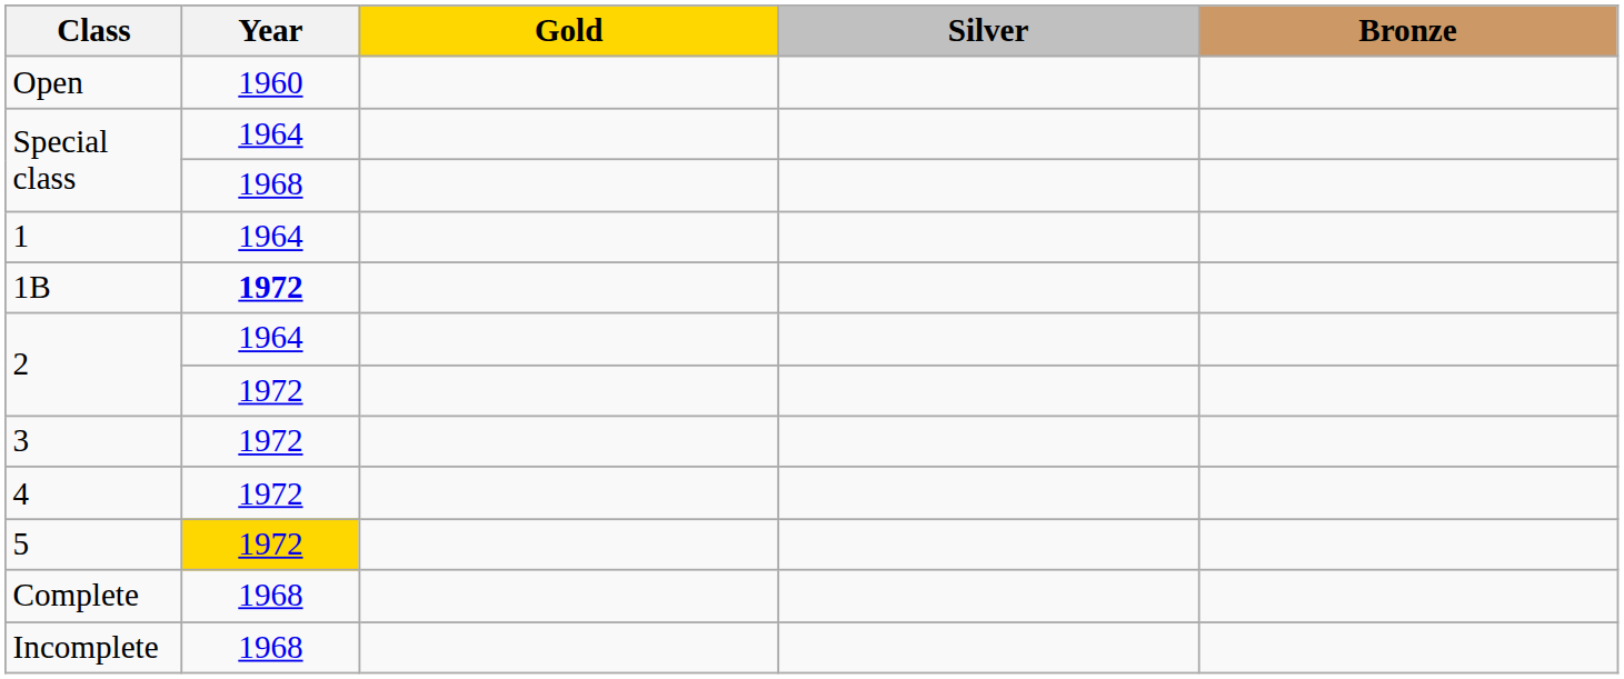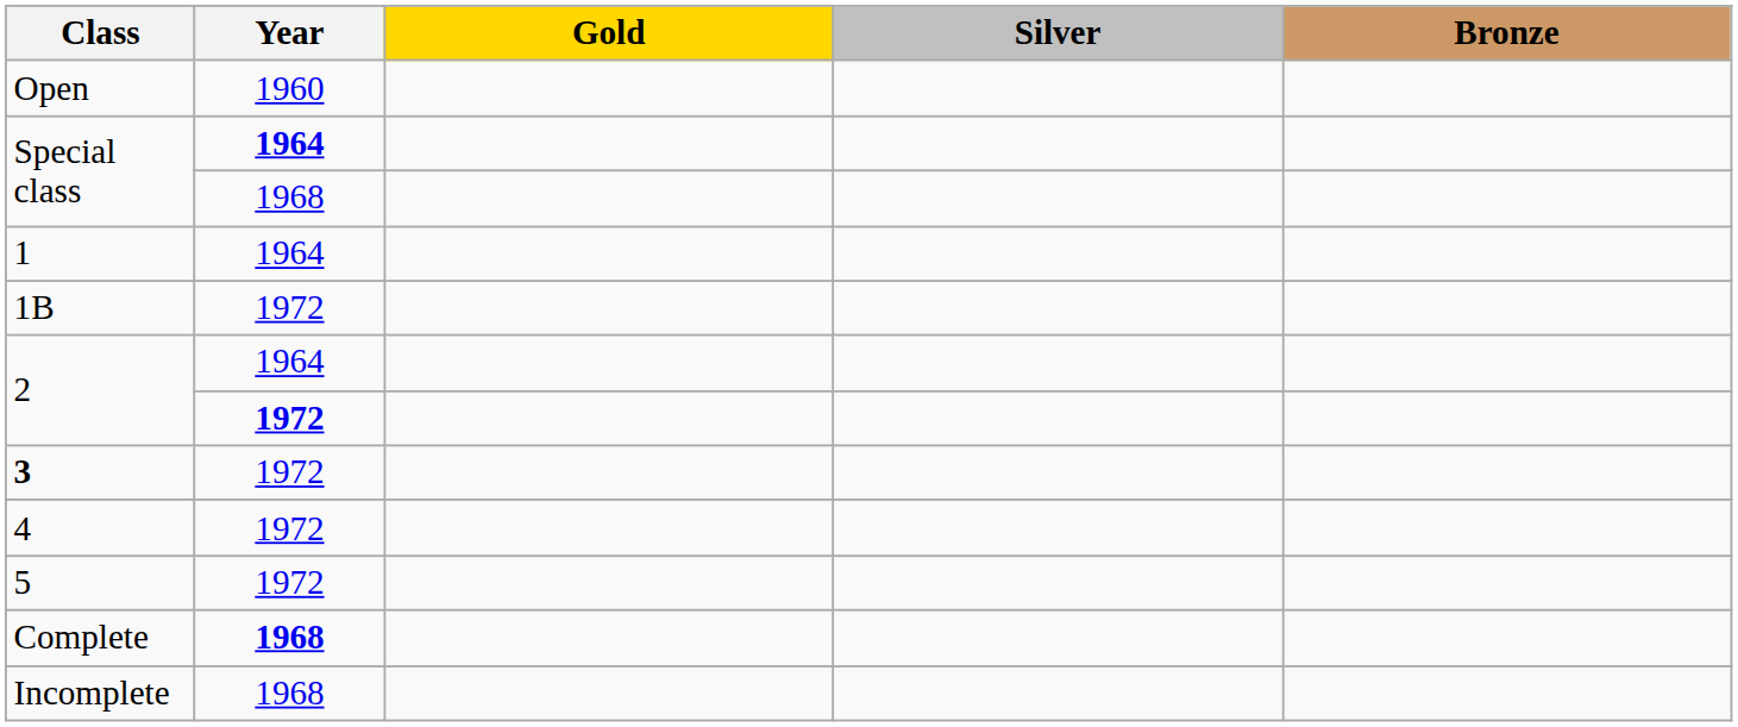Special class / 1964 | Year: normal -> bold
1B | Year: bold -> normal
2 / 1972 | Year: normal -> bold
3 | Class: normal -> bold
5 | Year: gold background -> no background
Complete | Year: normal -> bold
